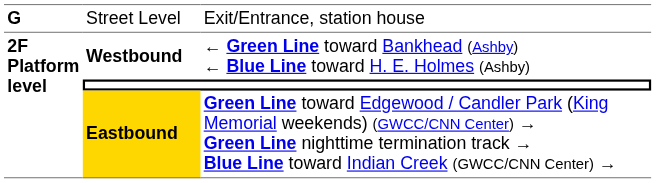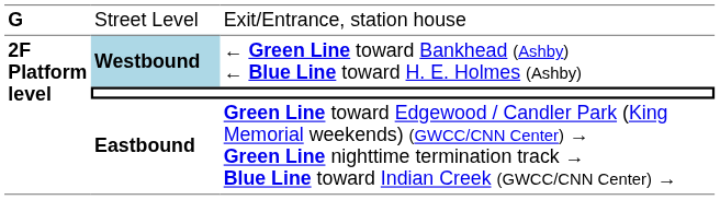Westbound | column 2: no background -> lightblue background
Eastbound | column 2: gold background -> no background
